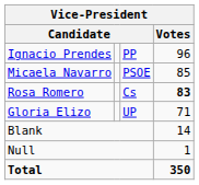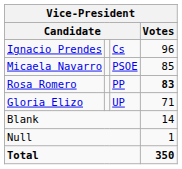Ignacio Prendes | column 3: PP -> Cs
Rosa Romero | column 3: Cs -> PP
